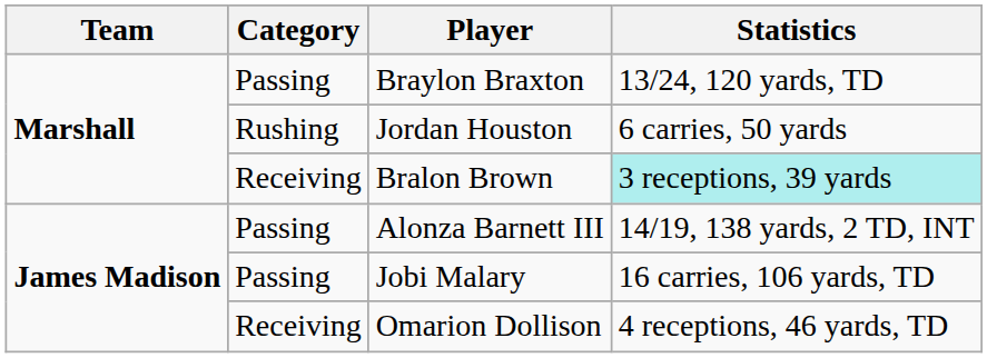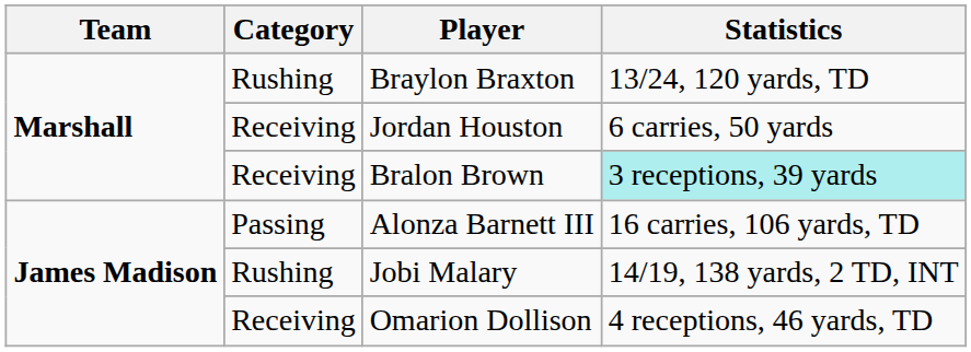Braylon Braxton | Category: Passing -> Rushing
Jordan Houston | Category: Rushing -> Receiving
Alonza Barnett III | Statistics: 14/19, 138 yards, 2 TD, INT -> 16 carries, 106 yards, TD
Jobi Malary | Category: Passing -> Rushing
Jobi Malary | Statistics: 16 carries, 106 yards, TD -> 14/19, 138 yards, 2 TD, INT
